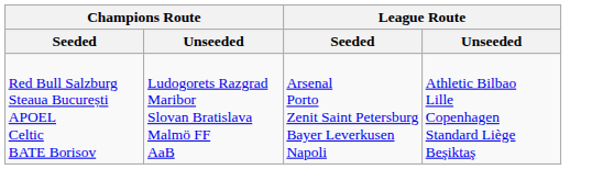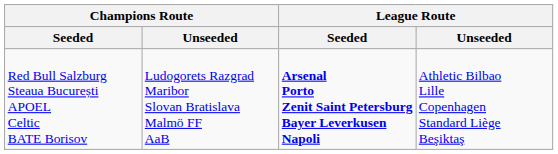Red Bull Salzburg Steaua București APOEL Celtic BATE Borisov | League Route / Seeded: normal -> bold
